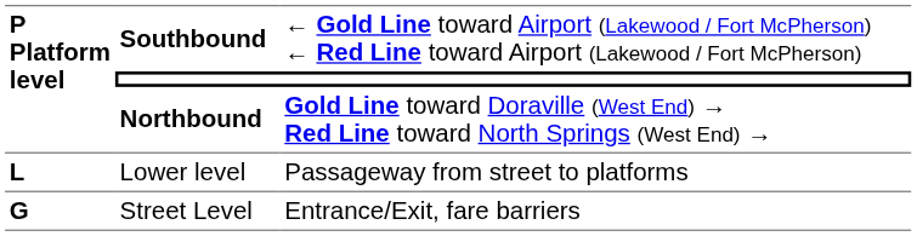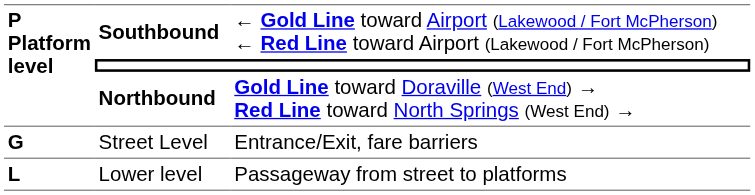rows swapped: Street Level <-> Lower level
